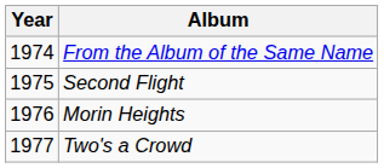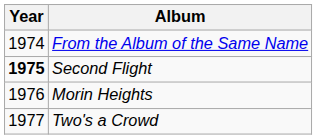Second Flight | Year: normal -> bold
